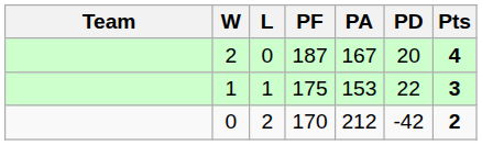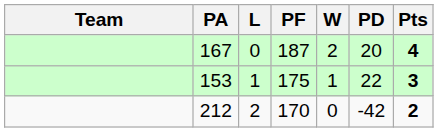columns swapped: W <-> PA
